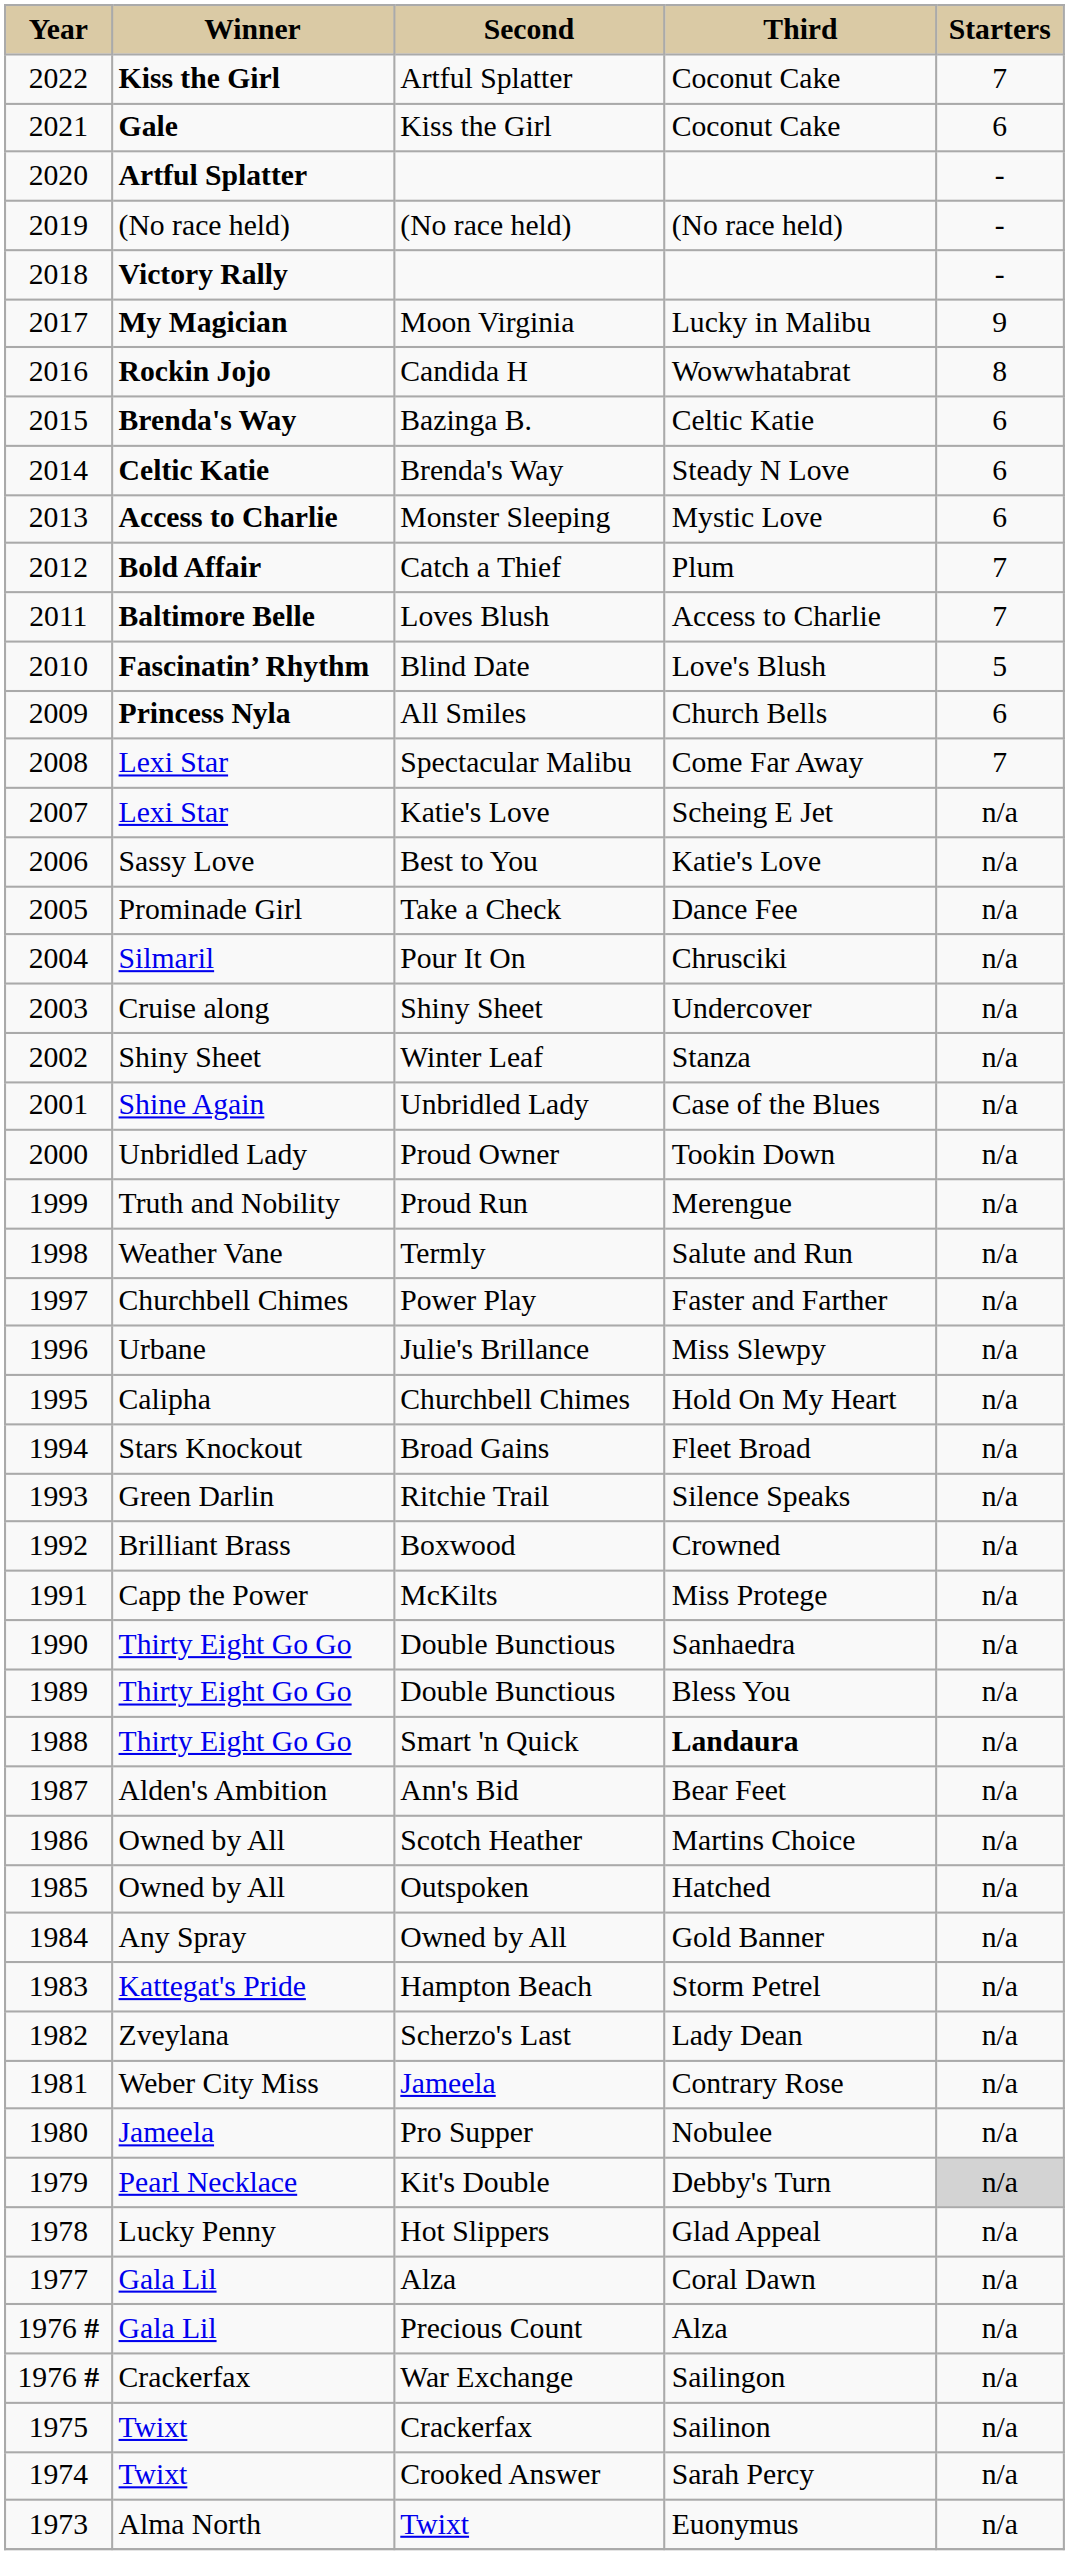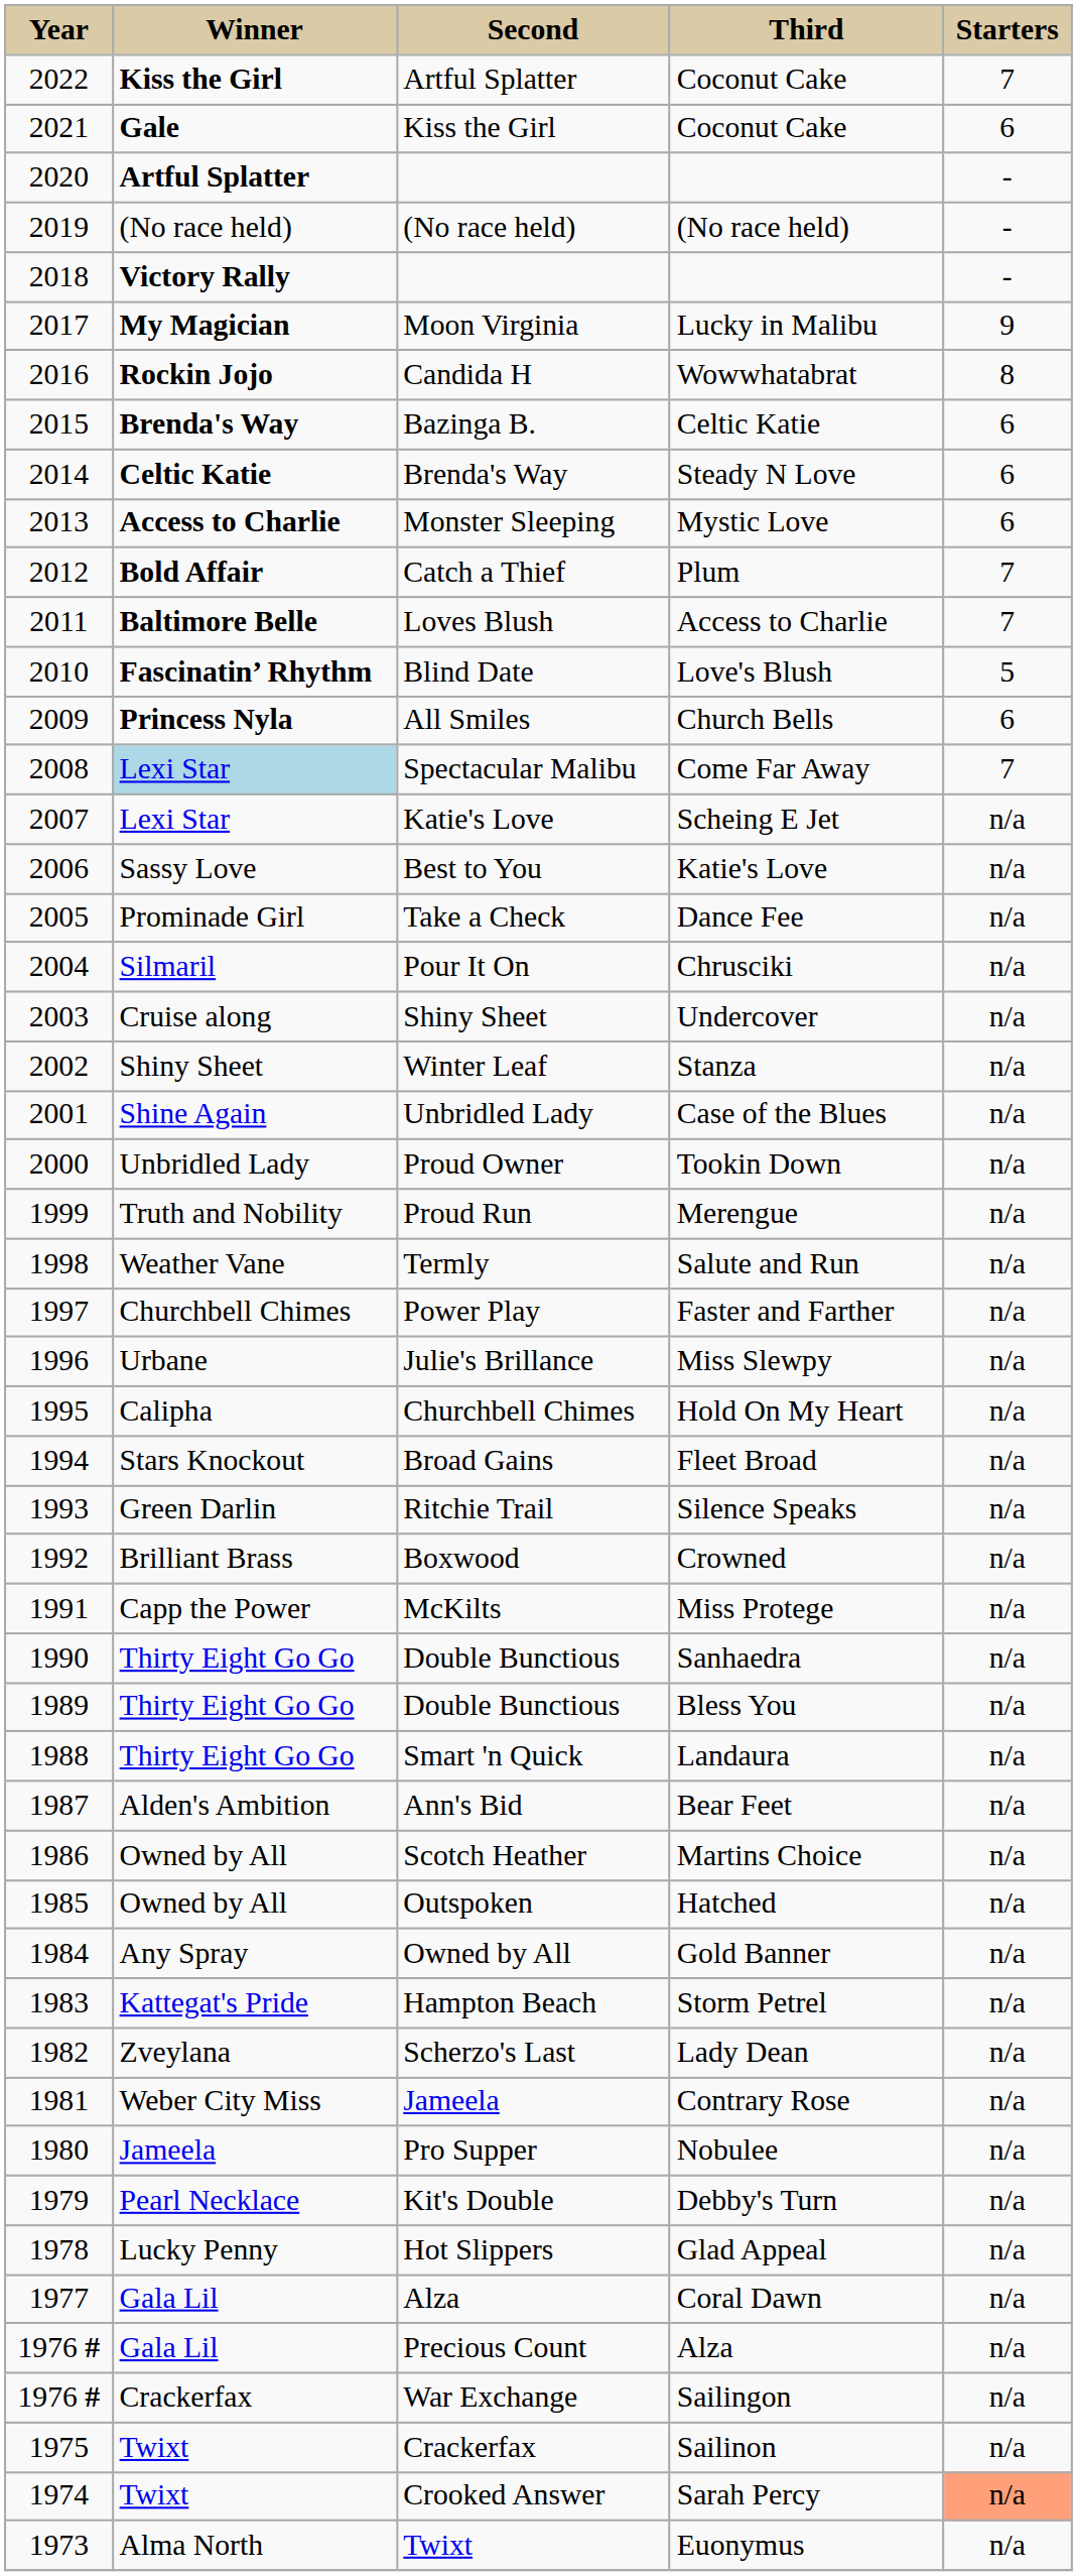Spectacular Malibu | column 2: no background -> lightblue background
Smart 'n Quick | column 4: bold -> normal
Kit's Double | column 5: lightgrey background -> no background
Crooked Answer | column 5: no background -> lightsalmon background
